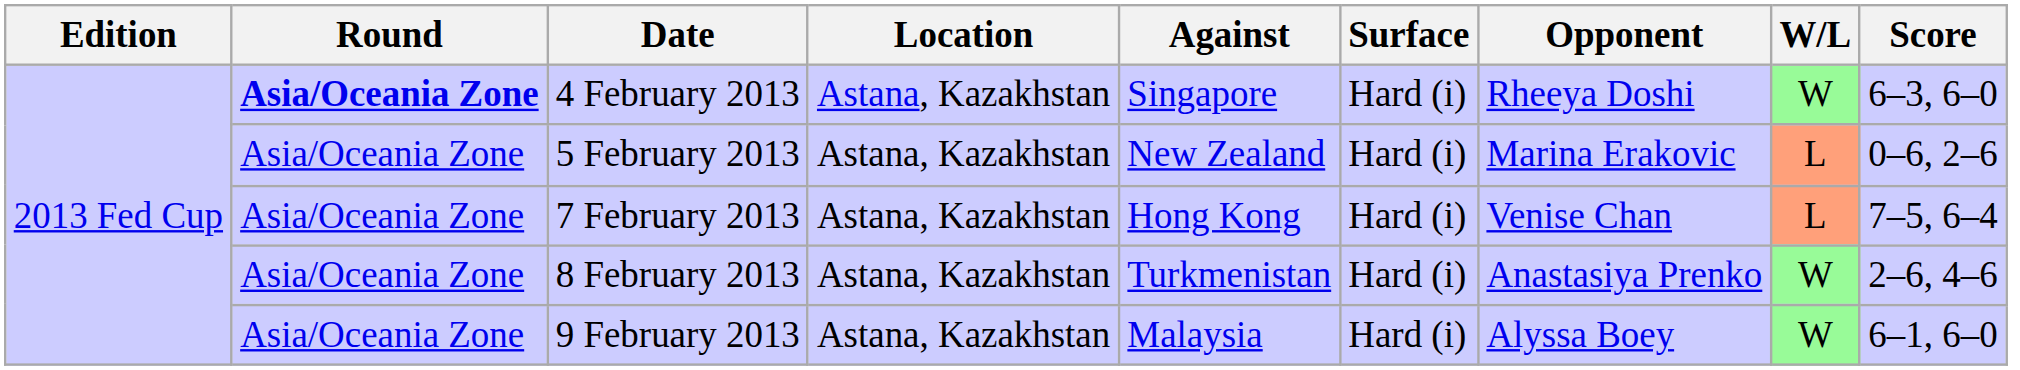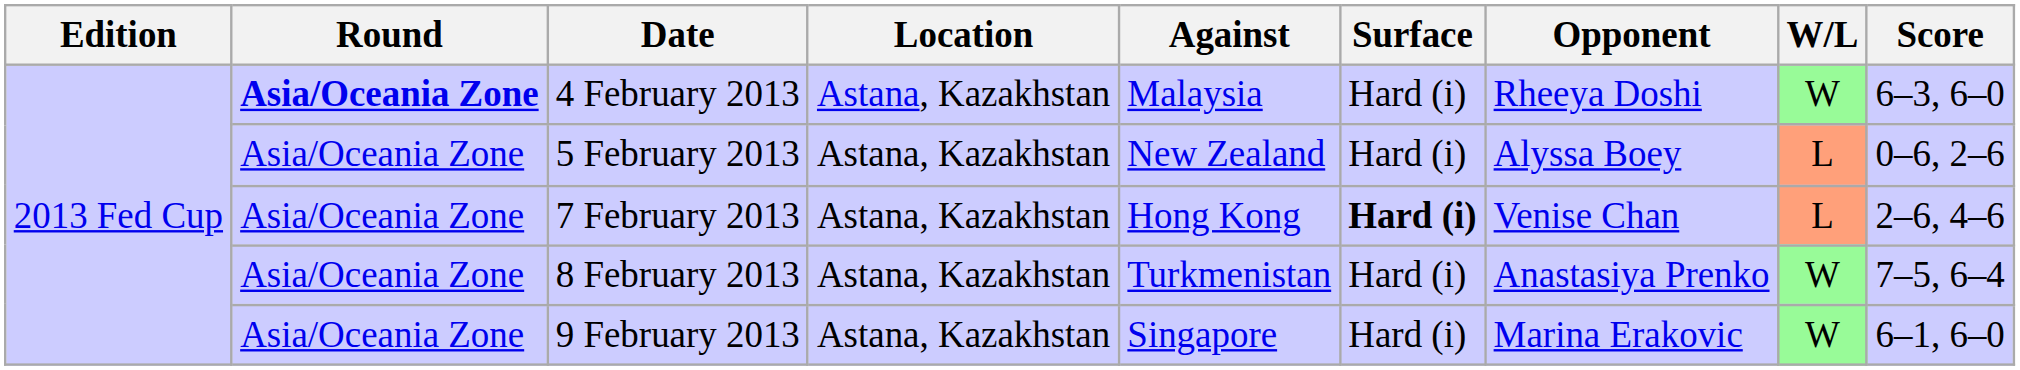4 February 2013 | Against: Singapore -> Malaysia
5 February 2013 | Opponent: Marina Erakovic -> Alyssa Boey
7 February 2013 | Surface: normal -> bold
7 February 2013 | Score: 7–5, 6–4 -> 2–6, 4–6
8 February 2013 | Score: 2–6, 4–6 -> 7–5, 6–4
9 February 2013 | Against: Malaysia -> Singapore
9 February 2013 | Opponent: Alyssa Boey -> Marina Erakovic
